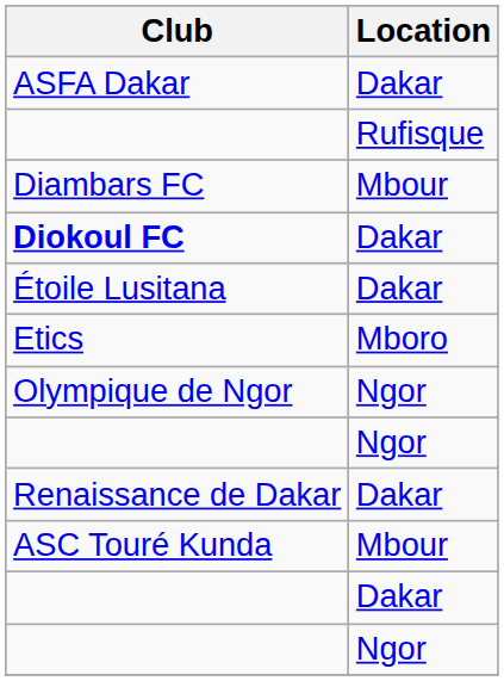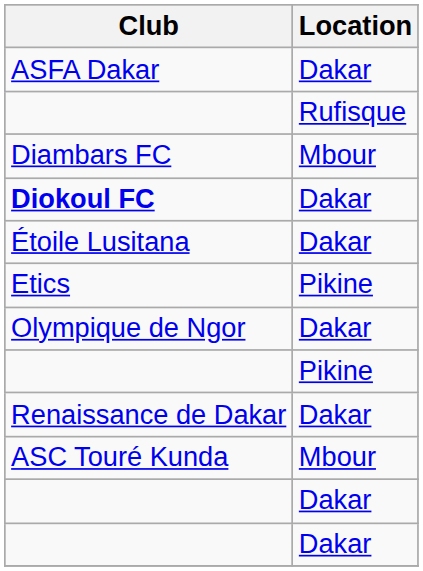row 7 | Location: Mboro -> Pikine
row 8 | Location: Ngor -> Dakar
row 9 | Location: Ngor -> Pikine
row 13 | Location: Ngor -> Dakar
